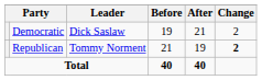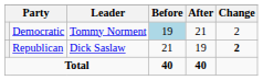Democratic | Leader: Dick Saslaw -> Tommy Norment
Democratic | Before: no background -> lightblue background
Republican | Leader: Tommy Norment -> Dick Saslaw
